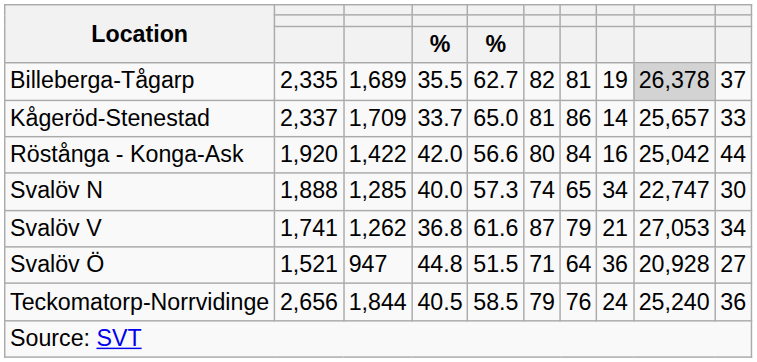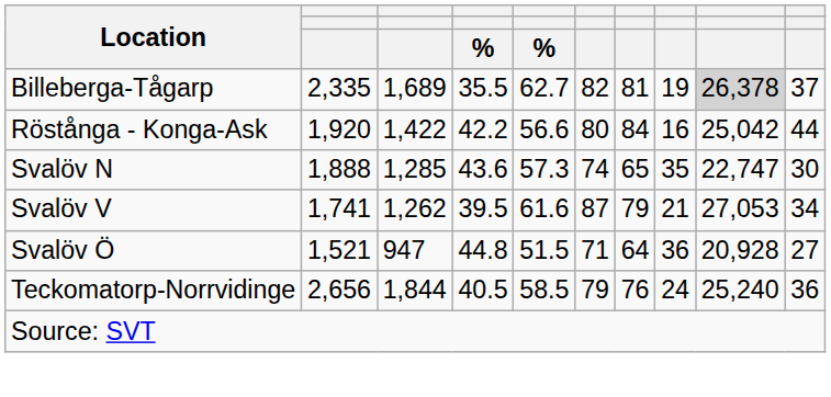- row: Kågeröd-Stenestad | 2,337 | 1,709 | 33.7 | 65.0 | 81 | 86 | 14 | 25,657 | 33
Röstånga - Konga-Ask | column 4: 42.0 -> 42.2
Svalöv N | column 4: 40.0 -> 43.6
Svalöv N | column 8: 34 -> 35
Svalöv V | column 4: 36.8 -> 39.5
